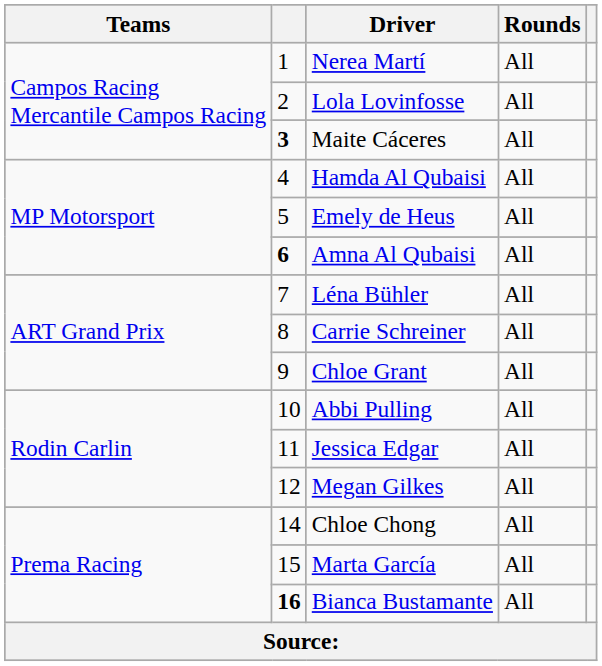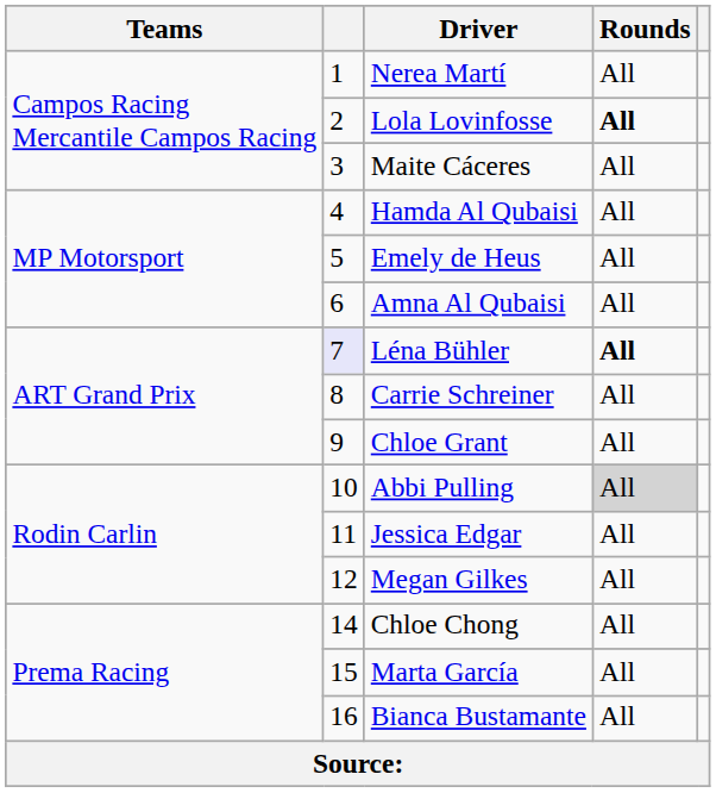Lola Lovinfosse | Rounds: normal -> bold
Maite Cáceres | column 2: bold -> normal
Amna Al Qubaisi | column 2: bold -> normal
Léna Bühler | column 2: no background -> lavender background
Léna Bühler | Rounds: normal -> bold
Abbi Pulling | Rounds: no background -> lightgrey background
Bianca Bustamante | column 2: bold -> normal
